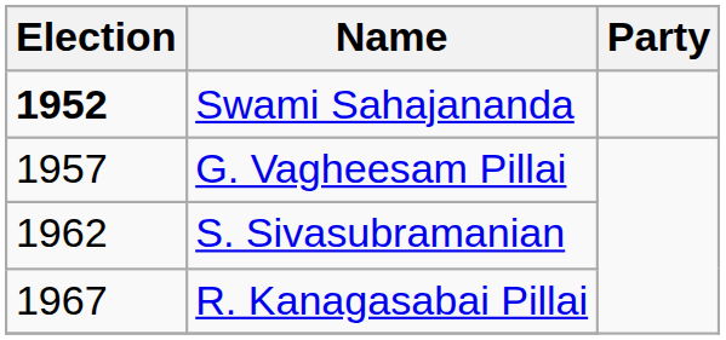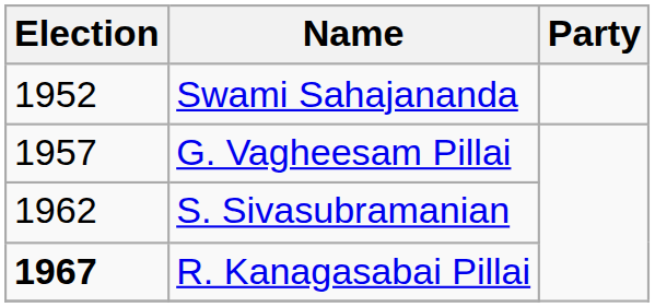Swami Sahajananda | Election: bold -> normal
R. Kanagasabai Pillai | Election: normal -> bold
